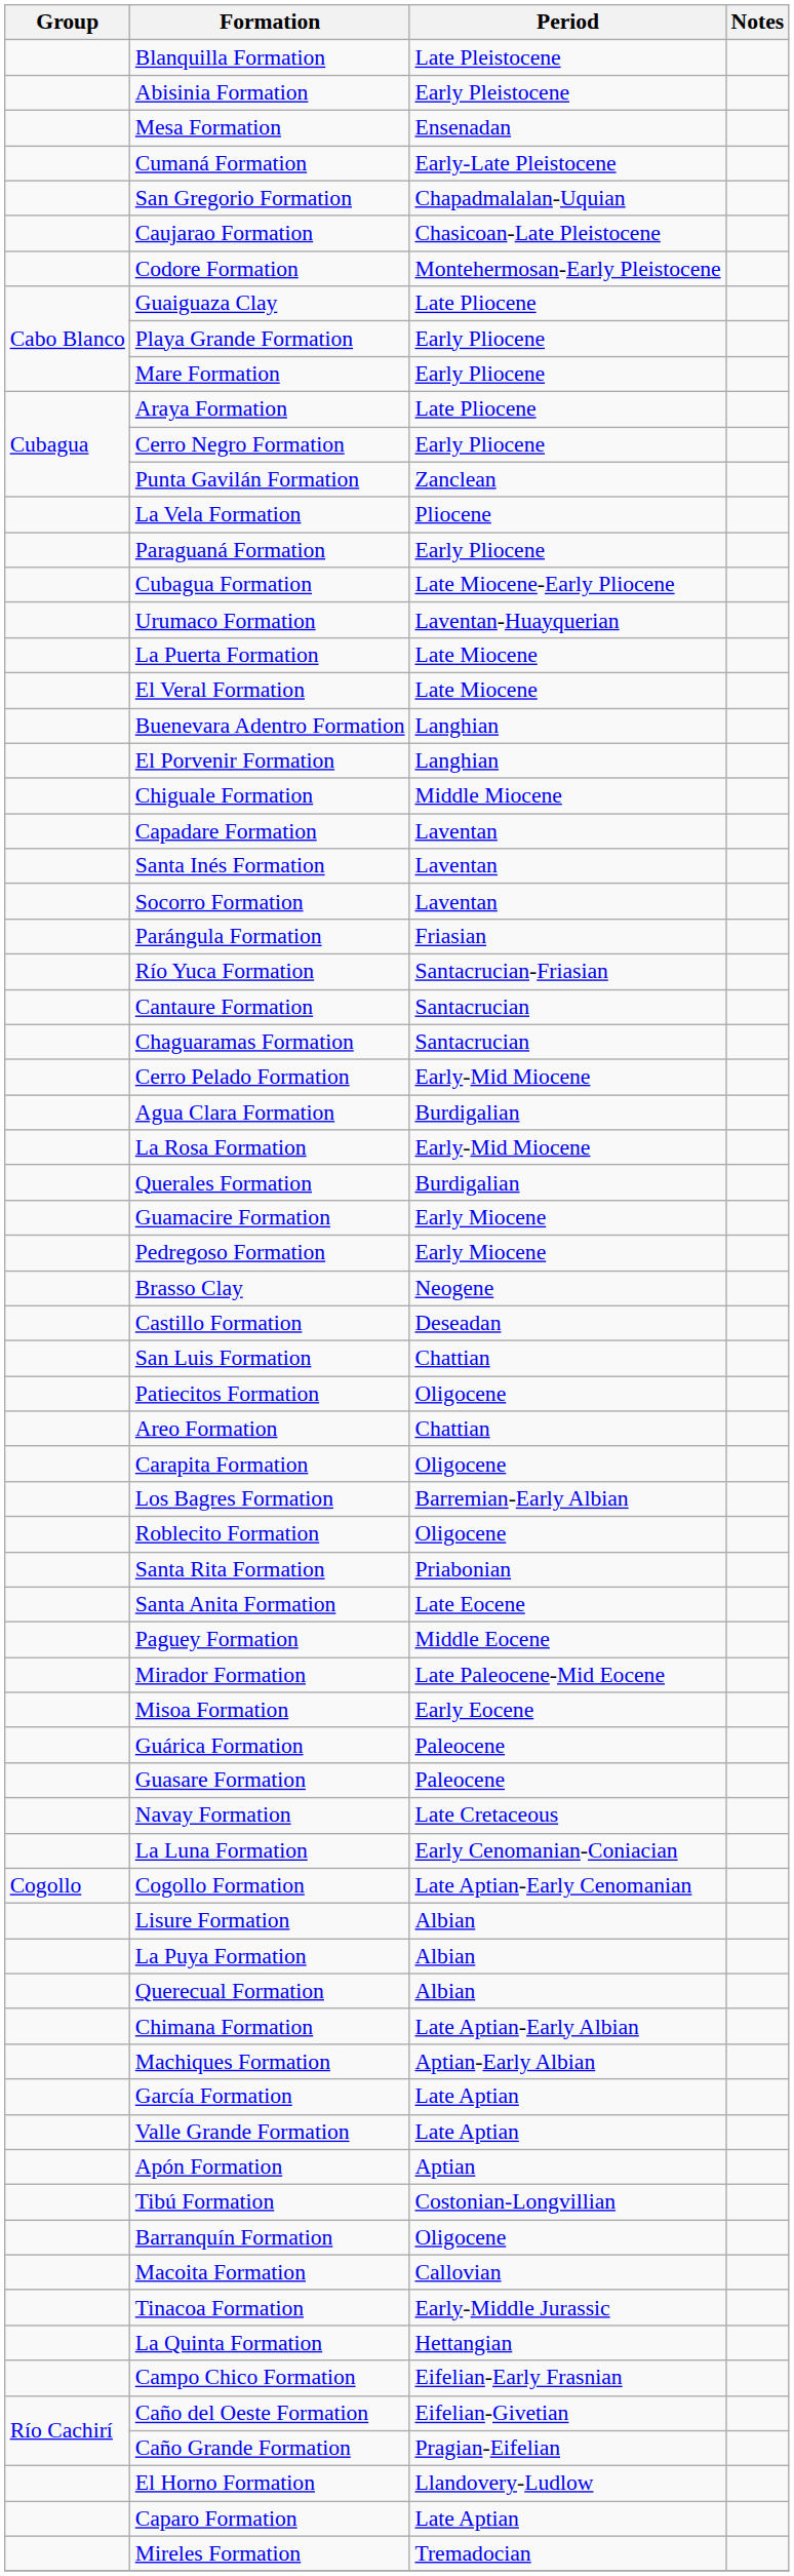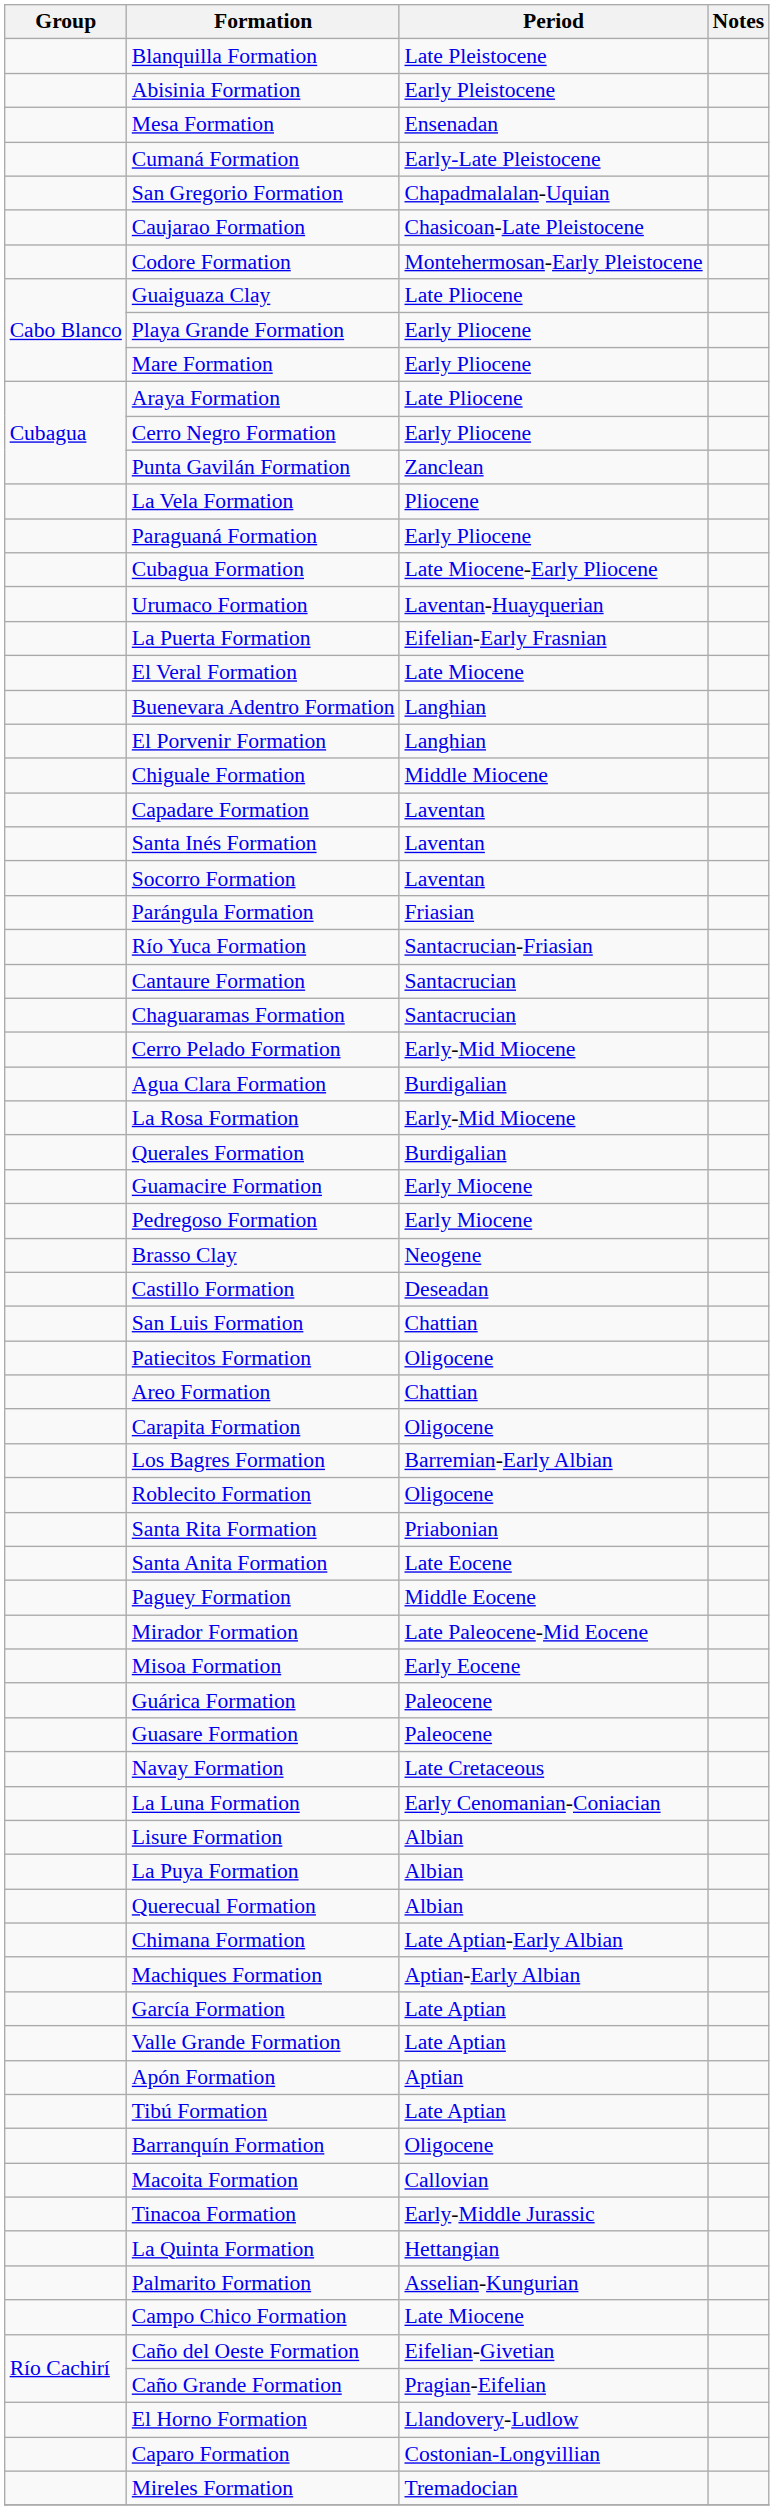La Puerta Formation | Period: Late Miocene -> Eifelian-Early Frasnian
- row: Cogollo | Cogollo Formation | Late Aptian-Early Cenomanian
Tibú Formation | Period: Costonian-Longvillian -> Late Aptian
+ row: Palmarito Formation | Asselian-Kungurian
Campo Chico Formation | Period: Eifelian-Early Frasnian -> Late Miocene
Caparo Formation | Period: Late Aptian -> Costonian-Longvillian
